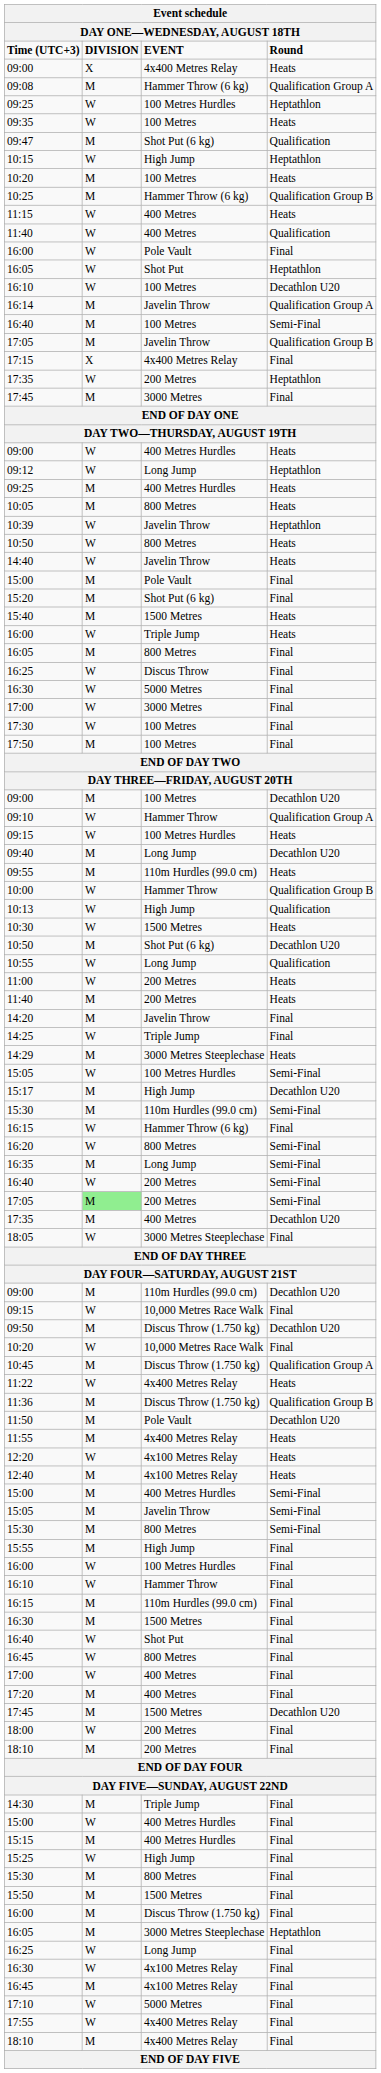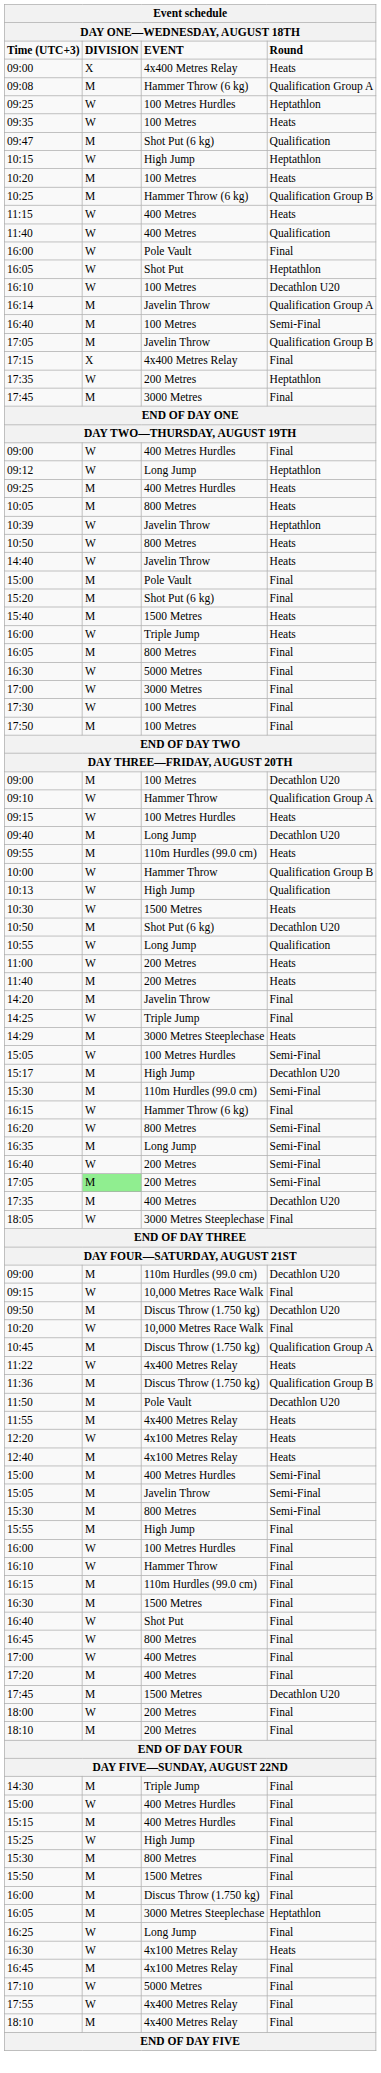09:00 / 400 Metres Hurdles | Round: Heats -> Final
- row: 16:25 | W | Discus Throw | Final
16:30 / 4x100 Metres Relay | Round: Final -> Heats
